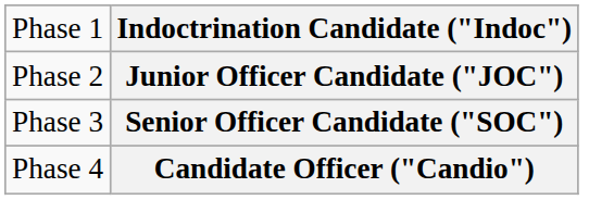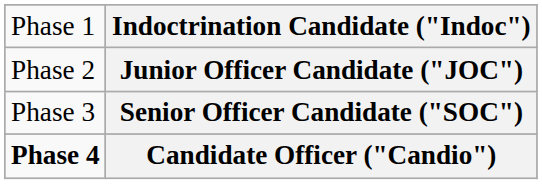Candidate Officer ("Candio") | column 1: normal -> bold
